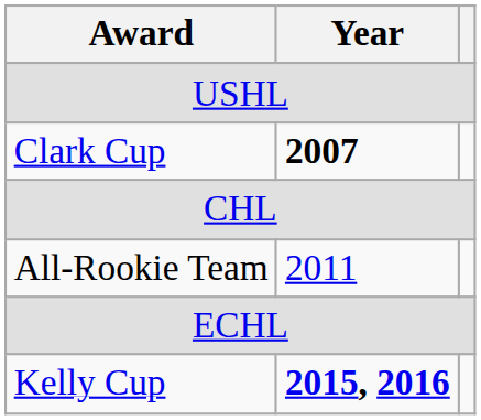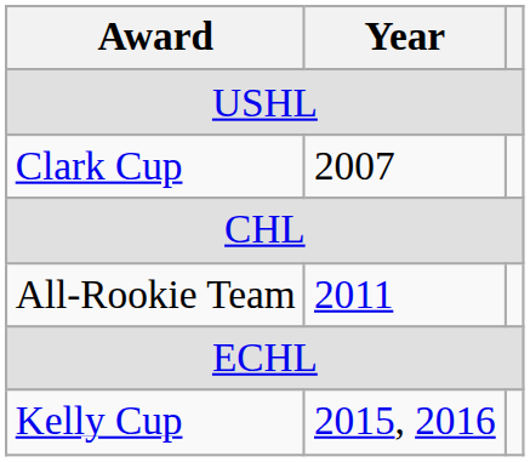Clark Cup | Year: bold -> normal
Kelly Cup | Year: bold -> normal
